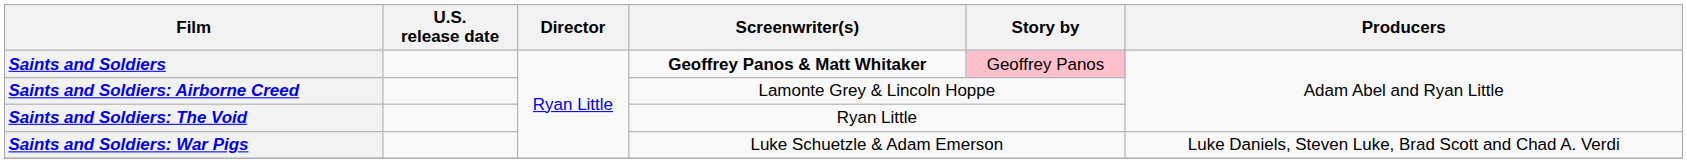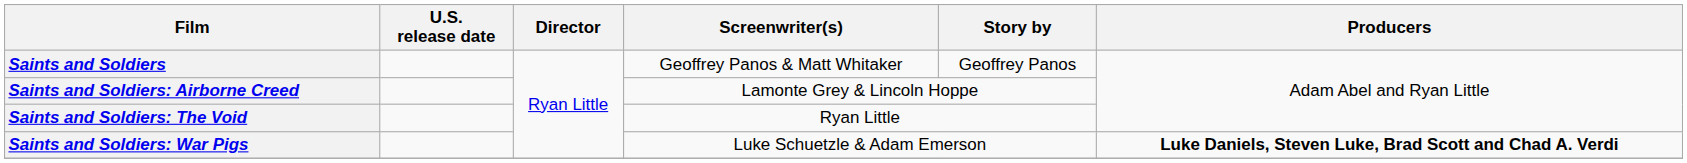Saints and Soldiers | Screenwriter(s): bold -> normal
Saints and Soldiers | Story by: pink background -> no background
Saints and Soldiers: War Pigs | Producers: normal -> bold
